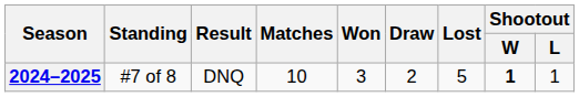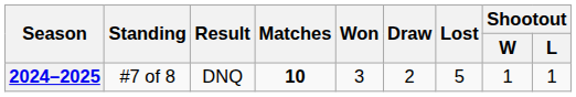2024–2025 | Matches: normal -> bold
2024–2025 | Shootout / W: bold -> normal
